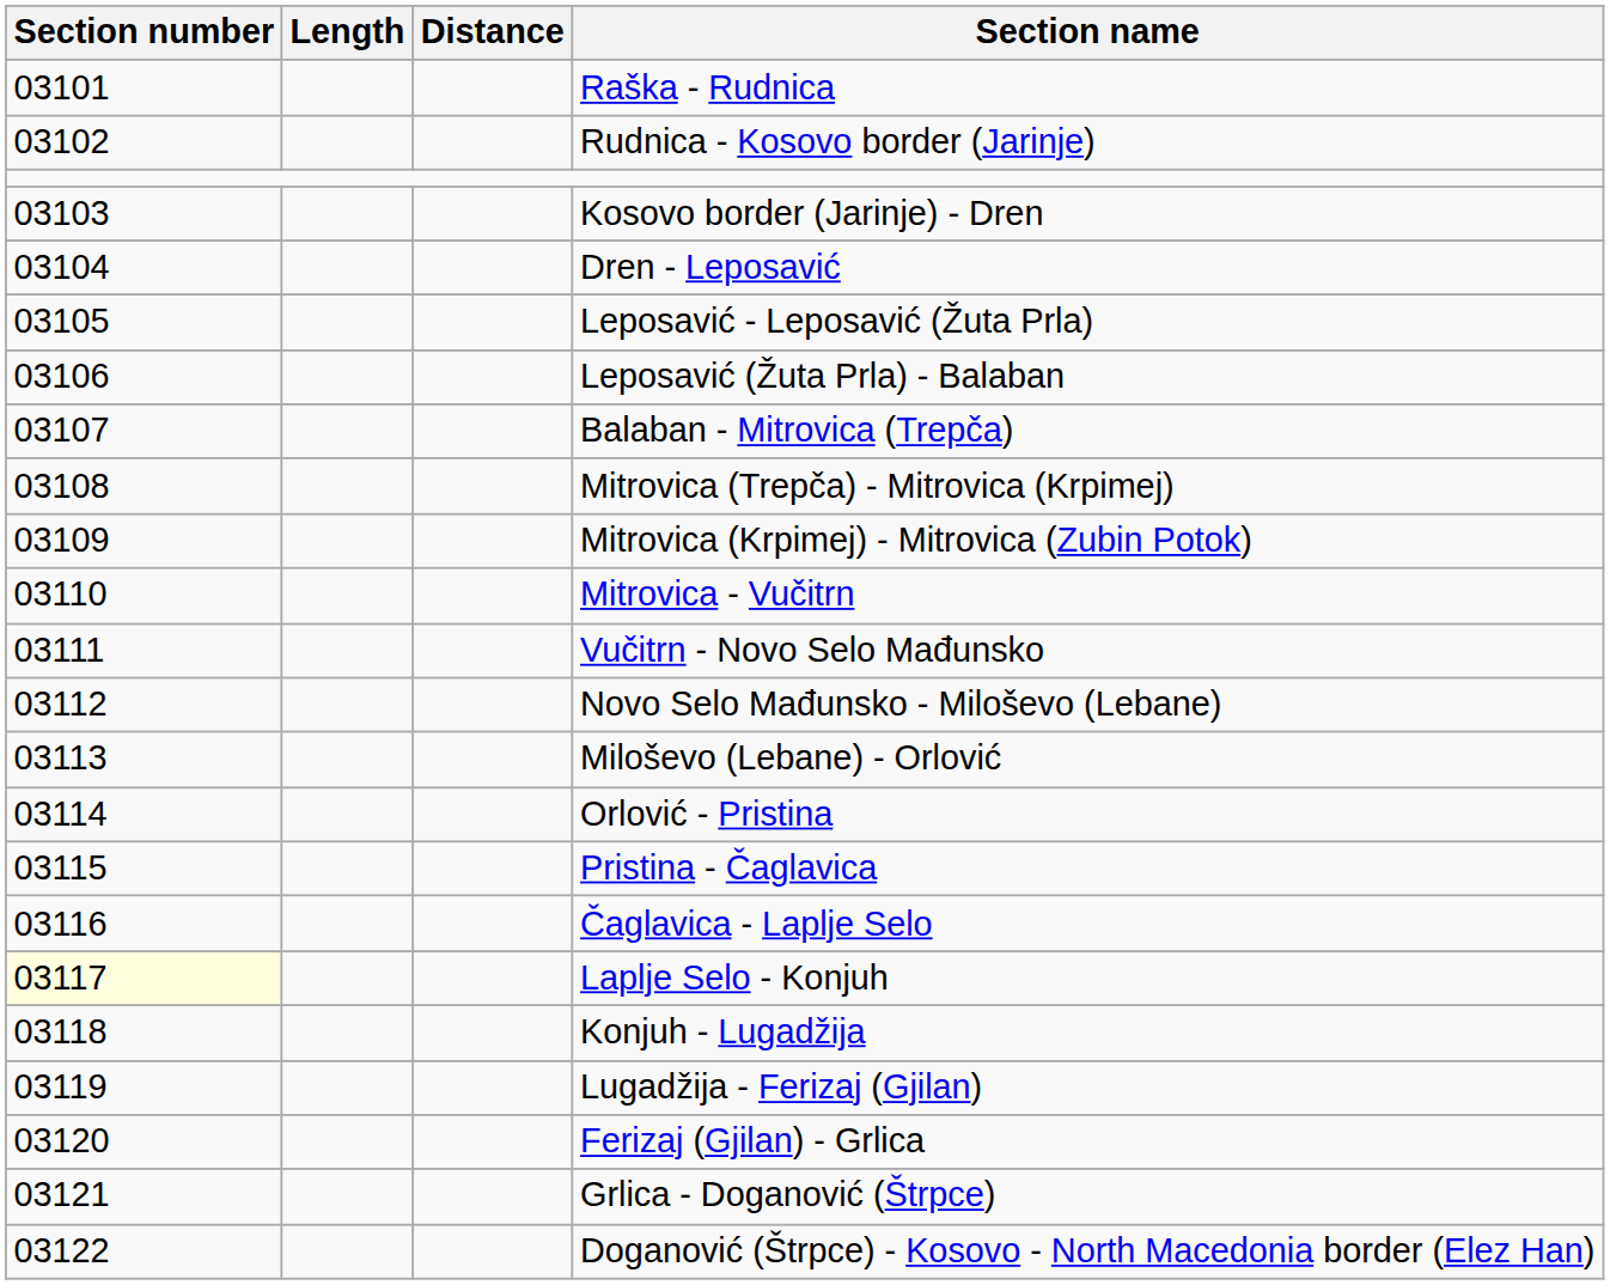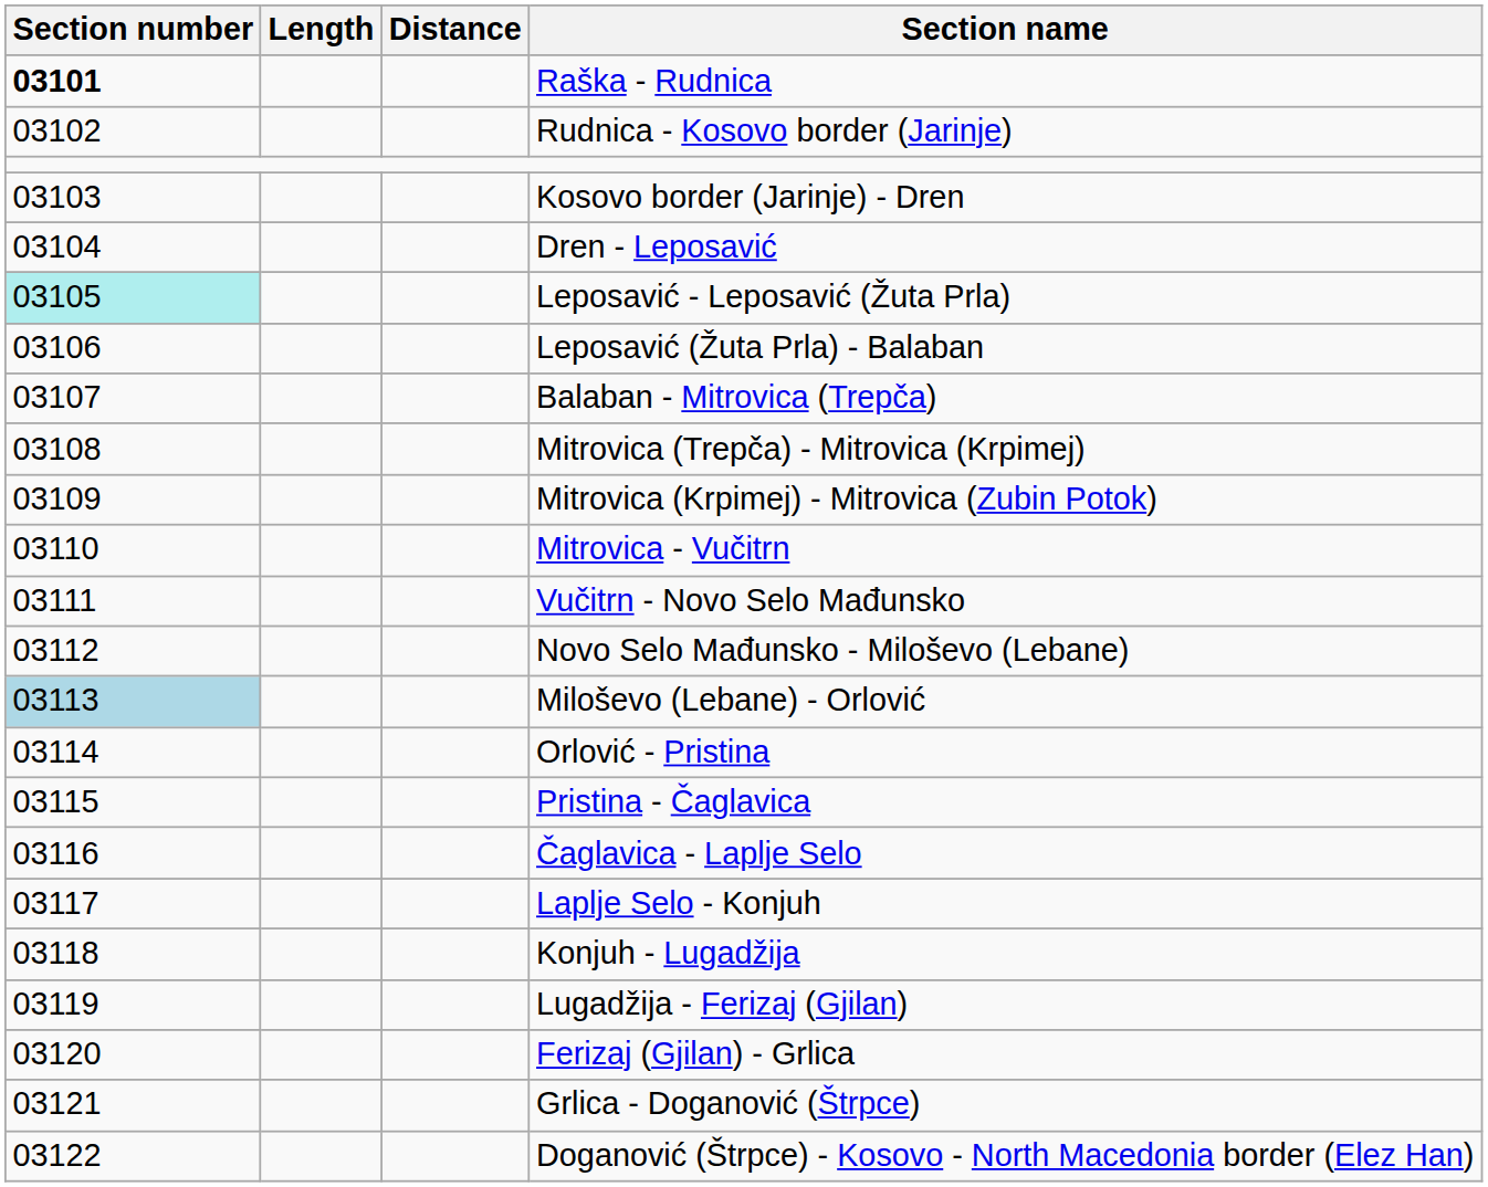Raška - Rudnica | Section number: normal -> bold
Leposavić - Leposavić (Žuta Prla) | Section number: no background -> paleturquoise background
Miloševo (Lebane) - Orlović | Section number: no background -> lightblue background
Laplje Selo - Konjuh | Section number: lightyellow background -> no background
